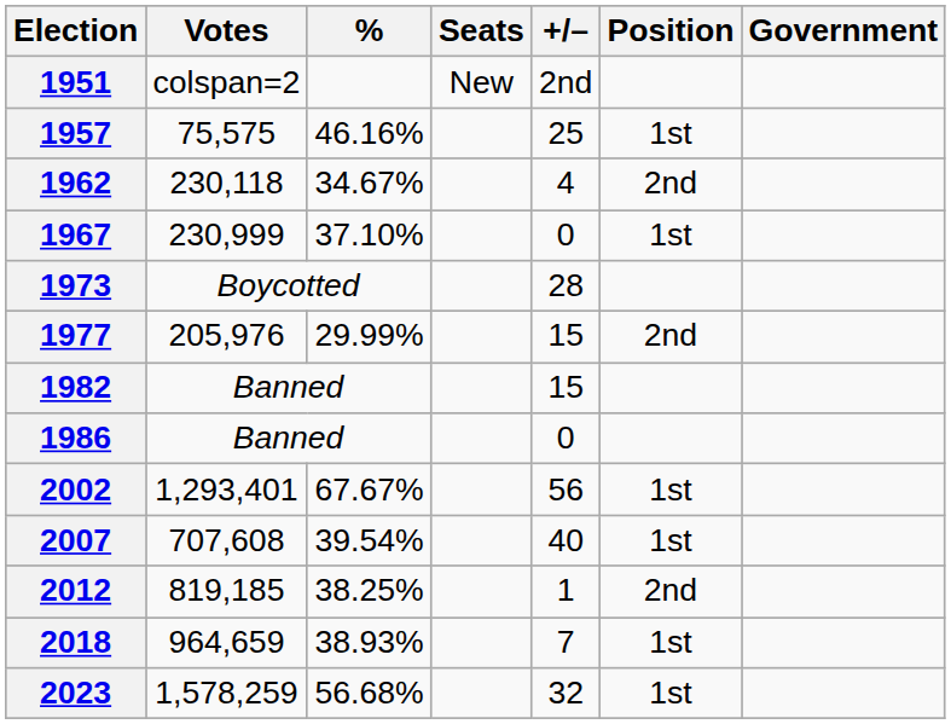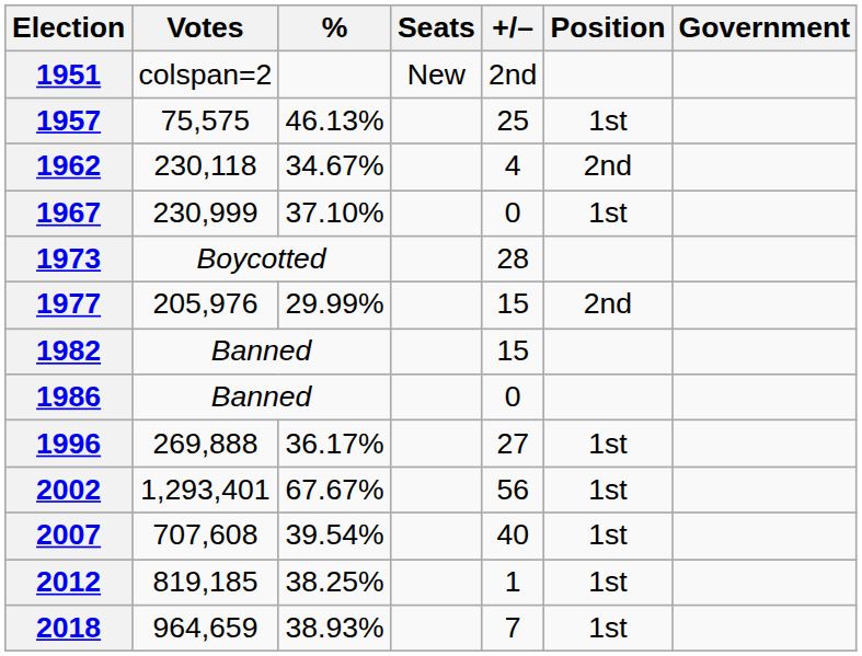1957 | %: 46.16% -> 46.13%
+ row: 1996 | 269,888 | 36.17% | 27 | 1st
2012 | Position: 2nd -> 1st
- row: 2023 | 1,578,259 | 56.68% | 32 | 1st
